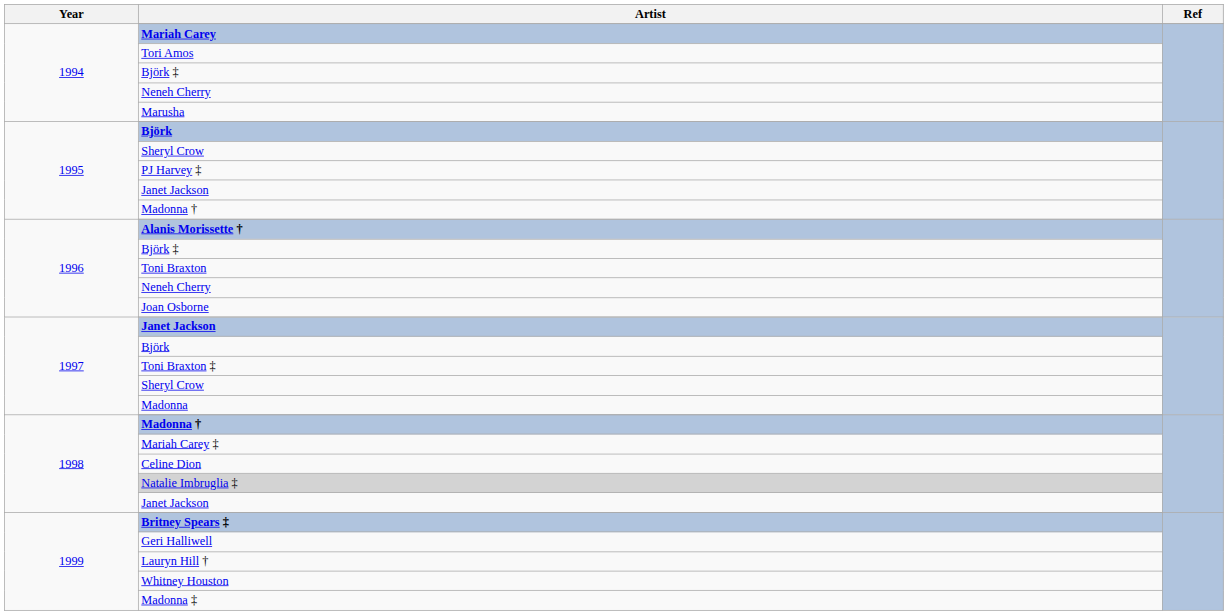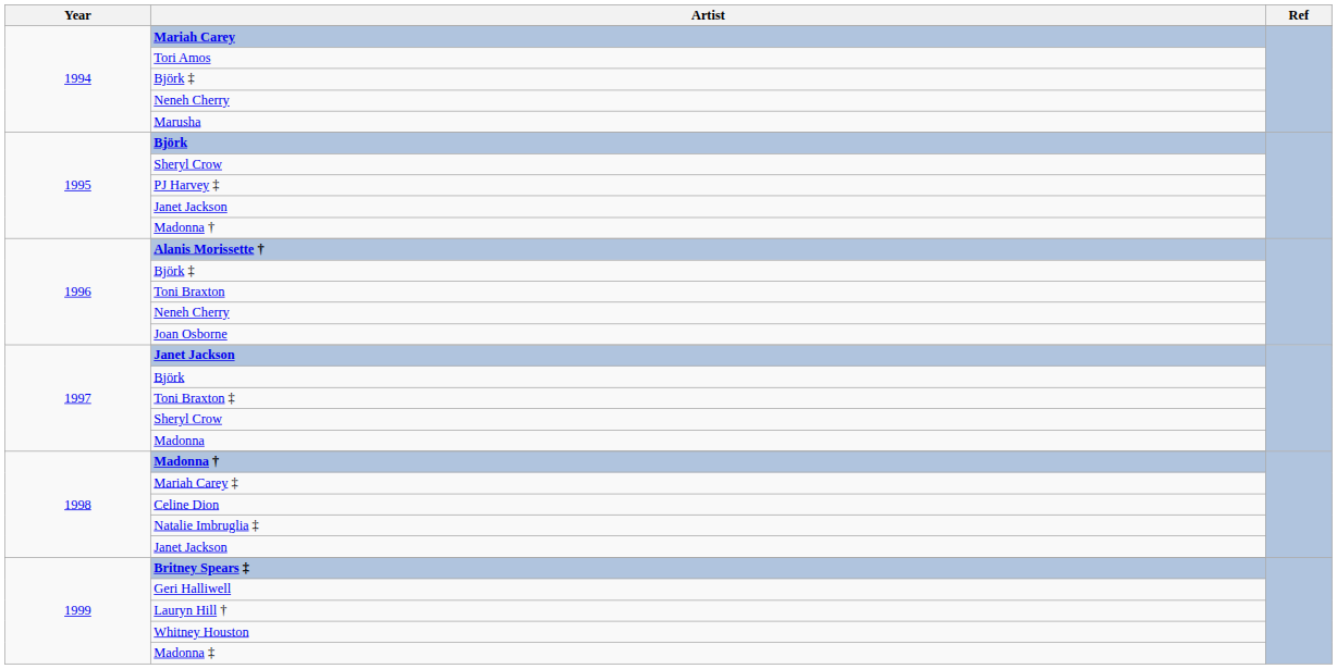Natalie Imbruglia ‡ | Artist: lightgrey background -> no background
